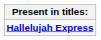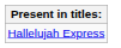row 2 | column 1: bold -> normal
